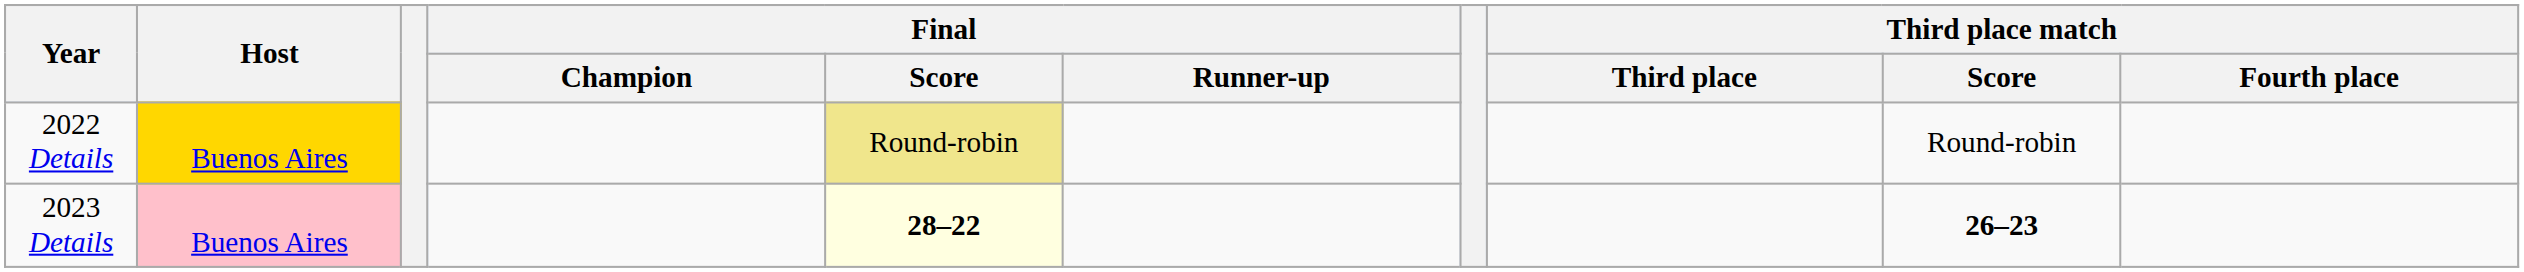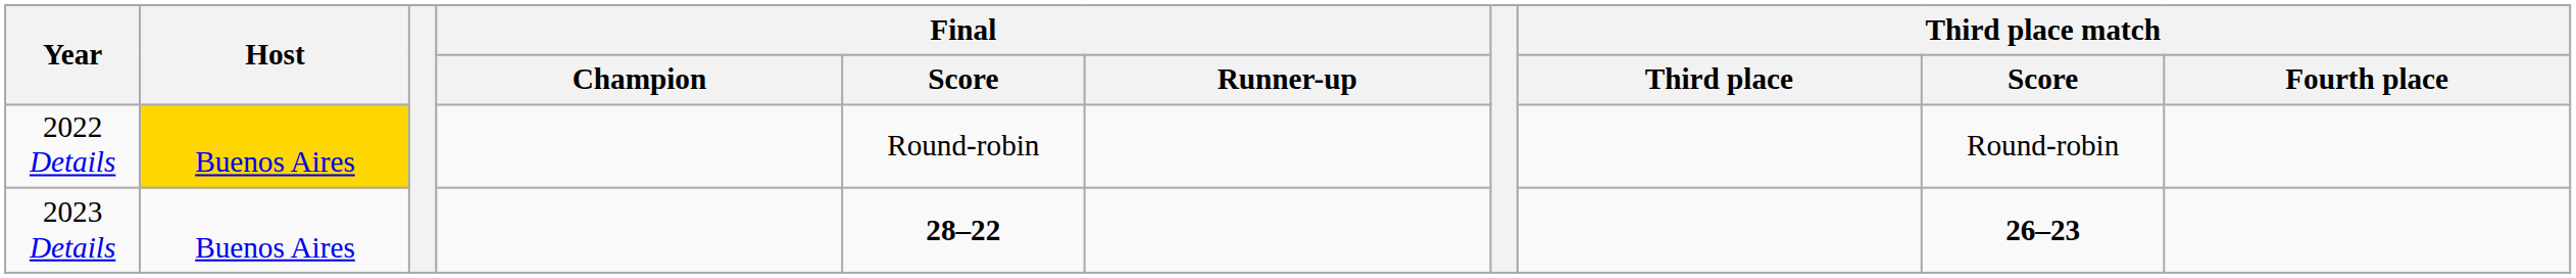2022 Details | Final / Score: khaki background -> no background
2023 Details | Host: pink background -> no background
2023 Details | Final / Score: lightyellow background -> no background
